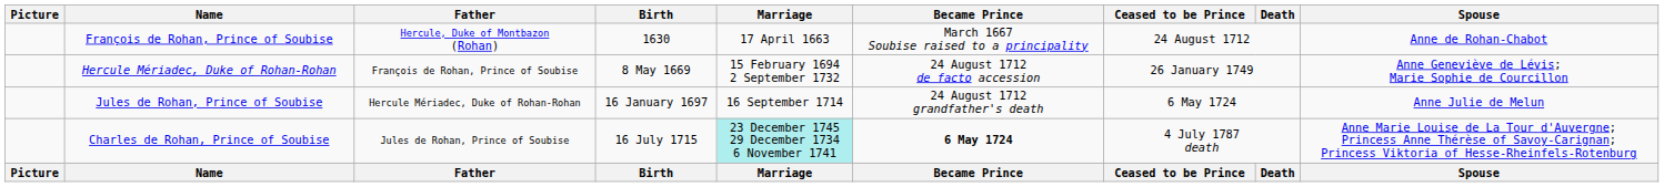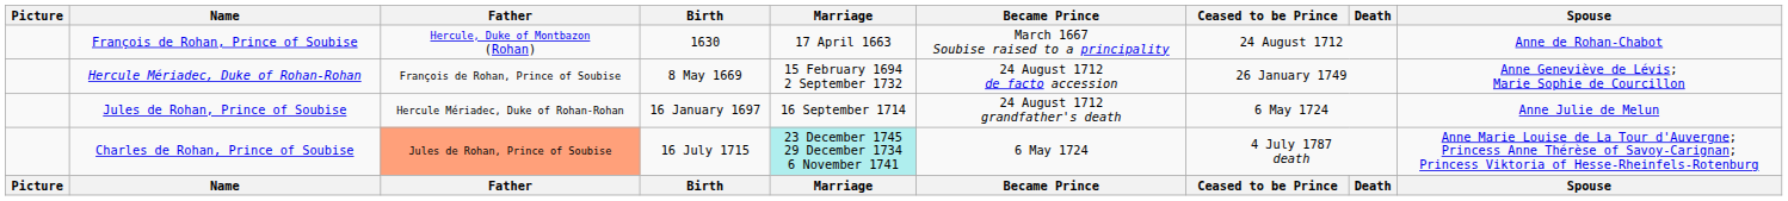Charles de Rohan, Prince of Soubise | Father: no background -> lightsalmon background
Charles de Rohan, Prince of Soubise | Became Prince: bold -> normal
